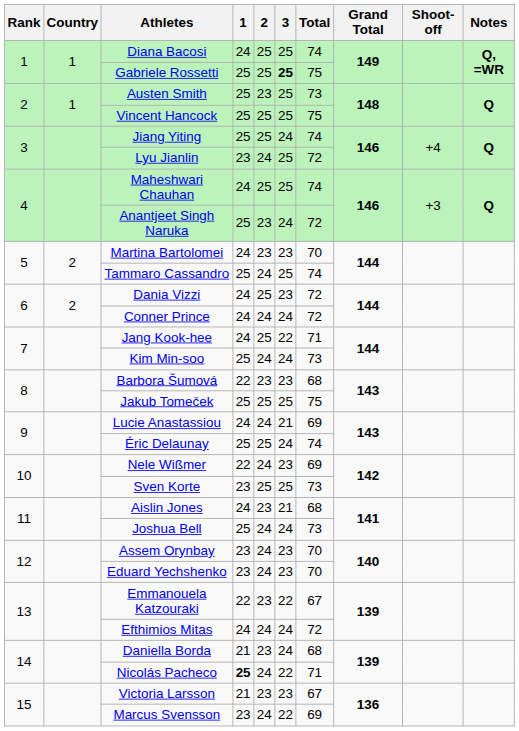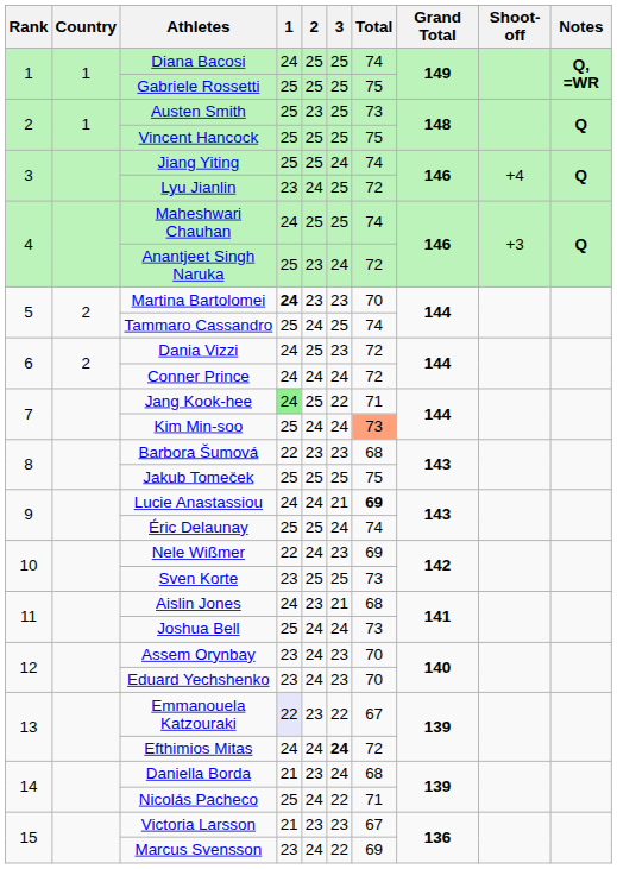Gabriele Rossetti | 3: bold -> normal
Martina Bartolomei | 1: normal -> bold
Jang Kook-hee | 1: no background -> lightgreen background
Kim Min-soo | Total: no background -> lightsalmon background
Lucie Anastassiou | Total: normal -> bold
Emmanouela Katzouraki | 1: no background -> lavender background
Efthimios Mitas | 3: normal -> bold
Nicolás Pacheco | 1: bold -> normal
